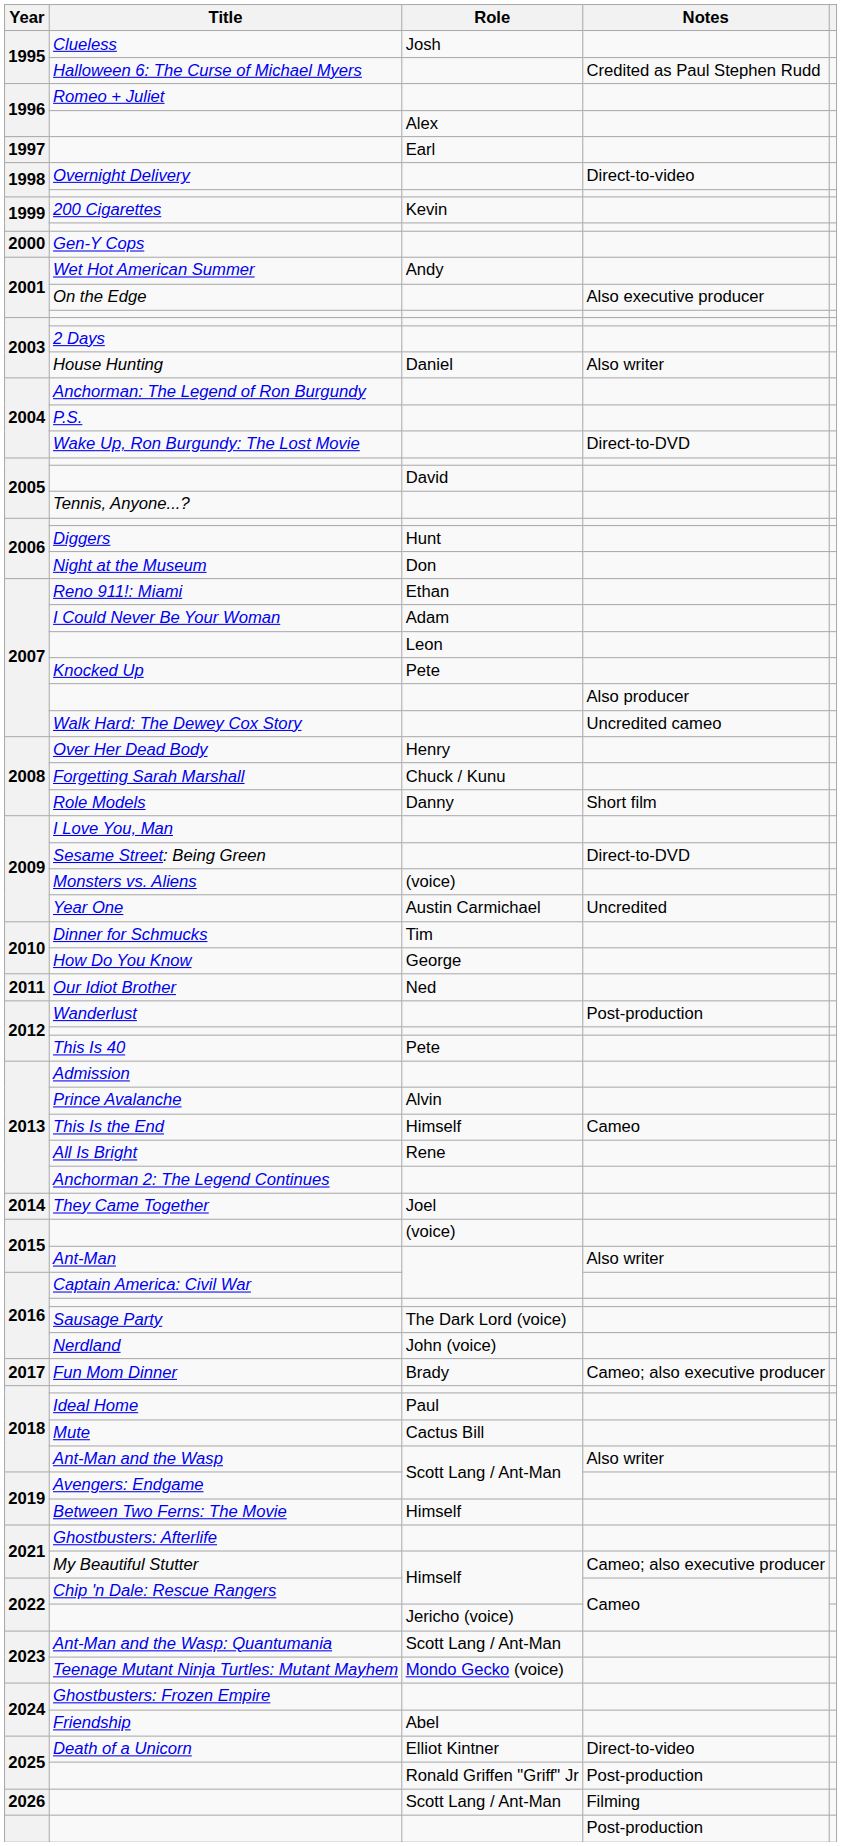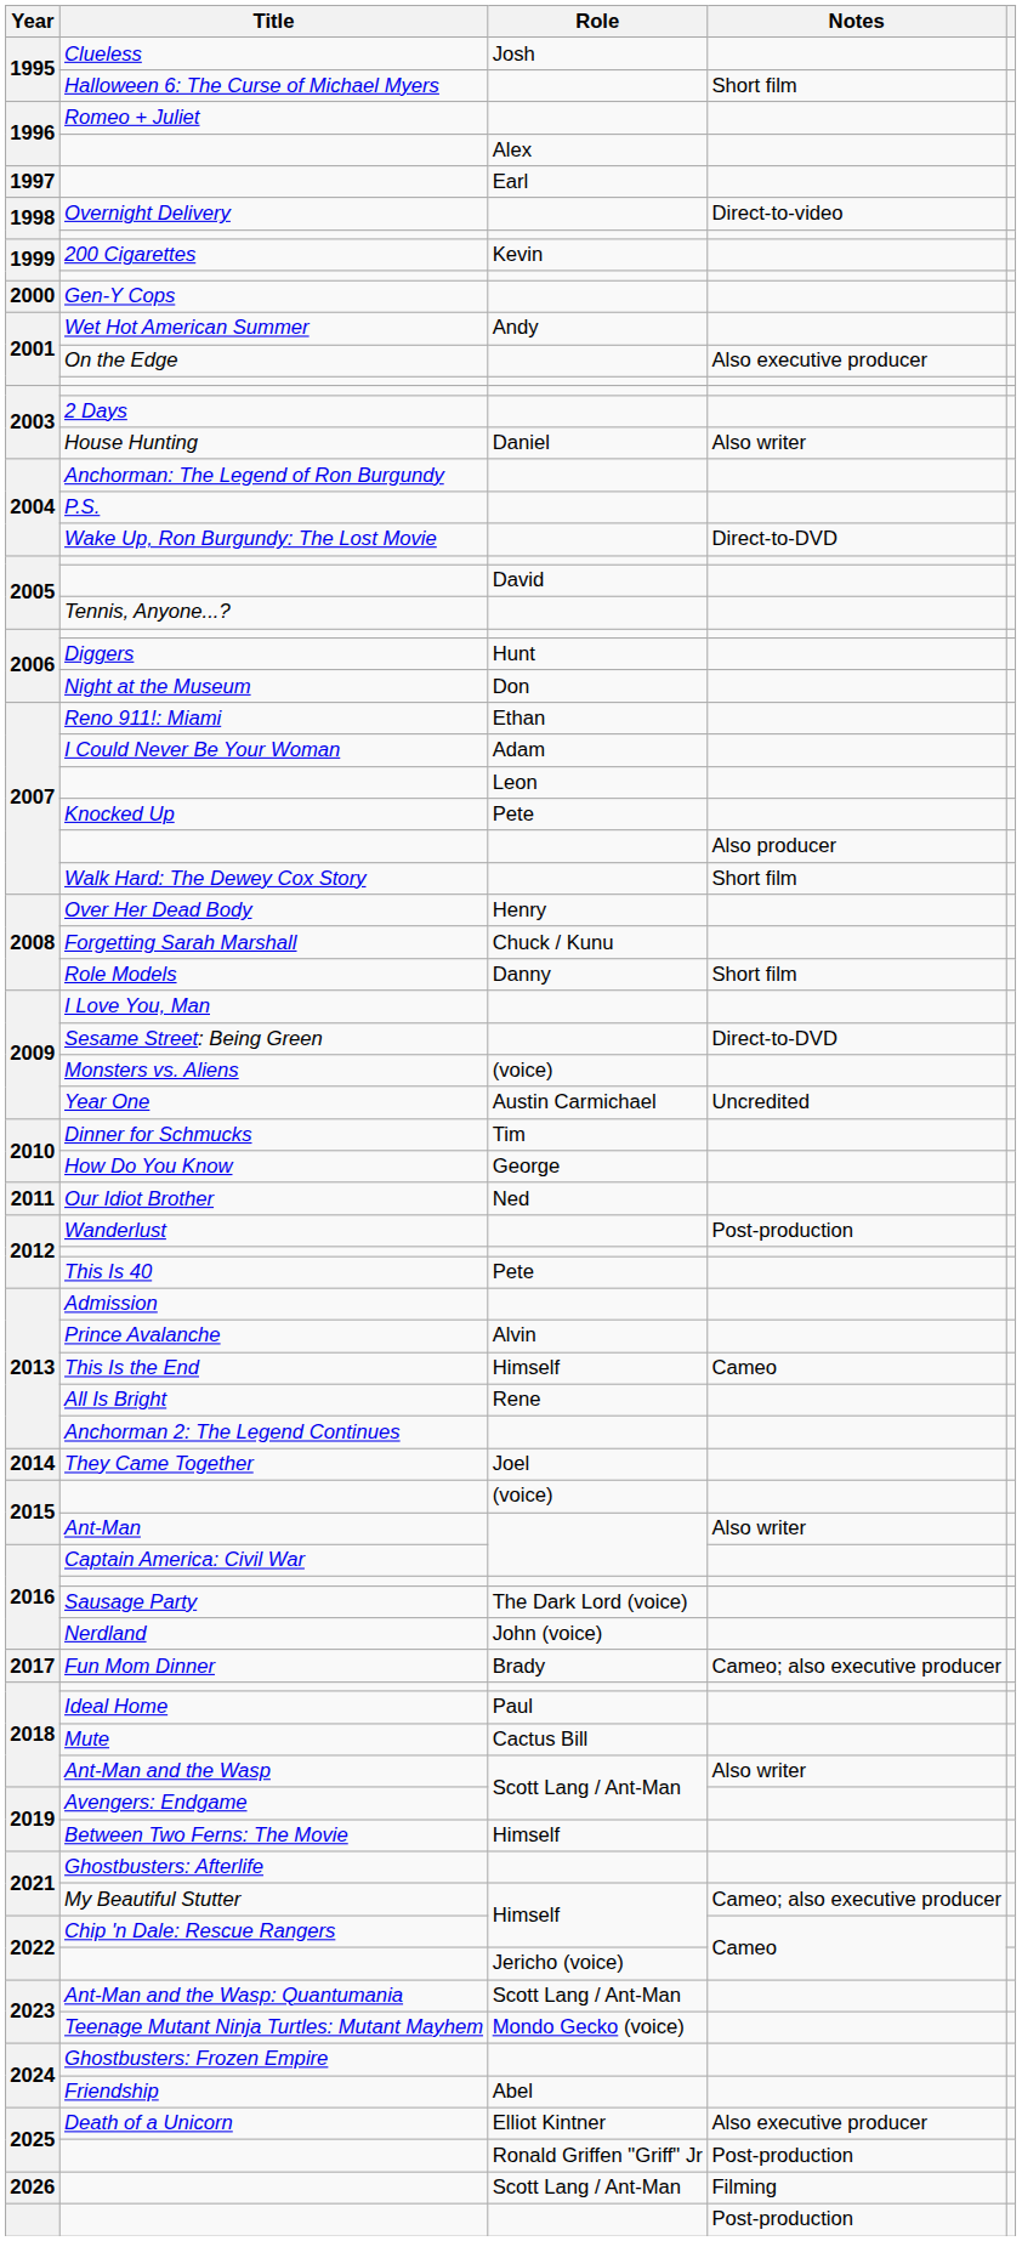Halloween 6: The Curse of Michael Myers | Notes: Credited as Paul Stephen Rudd -> Short film
Walk Hard: The Dewey Cox Story | Notes: Uncredited cameo -> Short film
Death of a Unicorn | Notes: Direct-to-video -> Also executive producer
